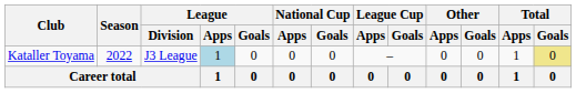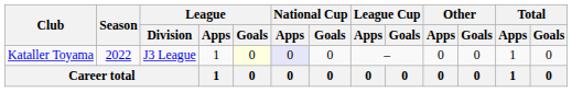Kataller Toyama | League / Apps: lightblue background -> no background
Kataller Toyama | League / Goals: no background -> lightyellow background
Kataller Toyama | National Cup / Apps: no background -> lavender background
Kataller Toyama | Total / Goals: khaki background -> no background
